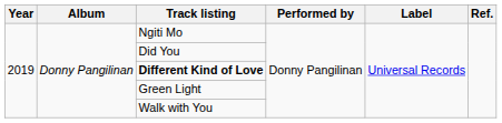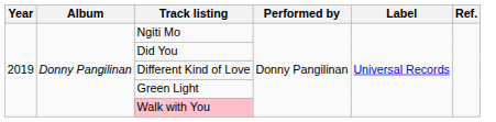Different Kind of Love | Track listing: bold -> normal
Walk with You | Track listing: no background -> pink background
